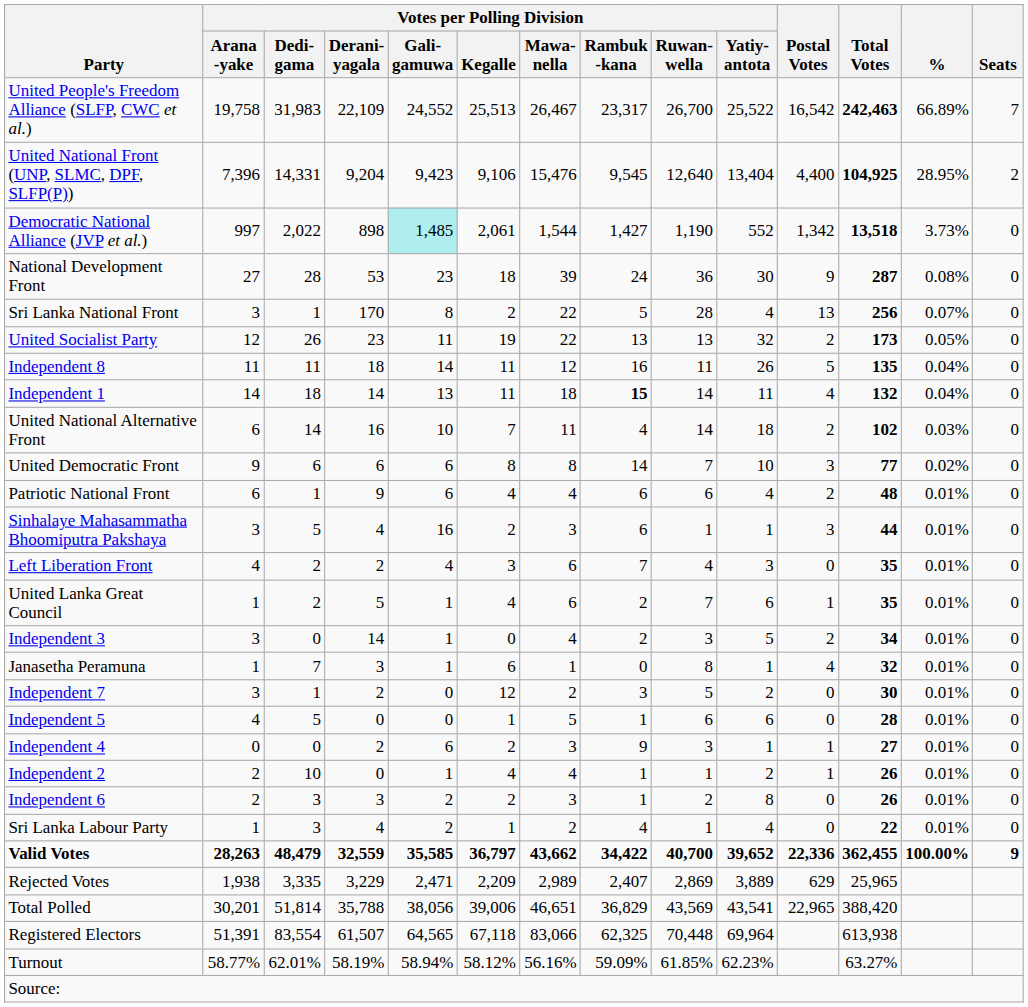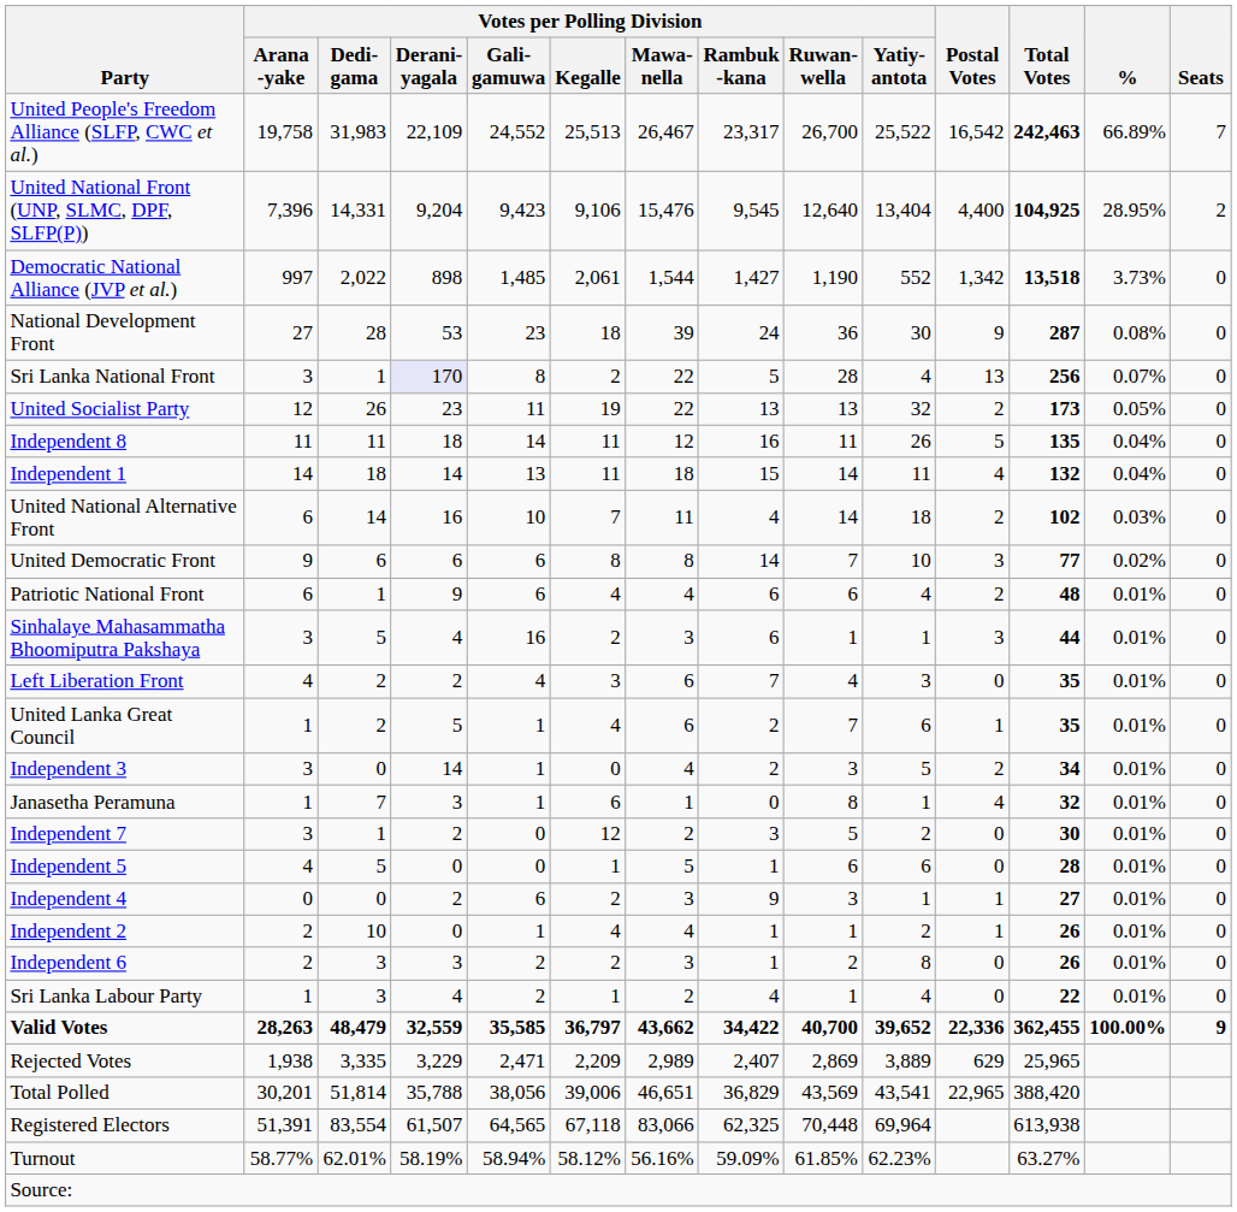Democratic National Alliance (JVP et al.) | Votes per Polling Division / Gali- gamuwa: paleturquoise background -> no background
Sri Lanka National Front | Votes per Polling Division / Derani- yagala: no background -> lavender background
Independent 1 | Votes per Polling Division / Rambuk -kana: bold -> normal
